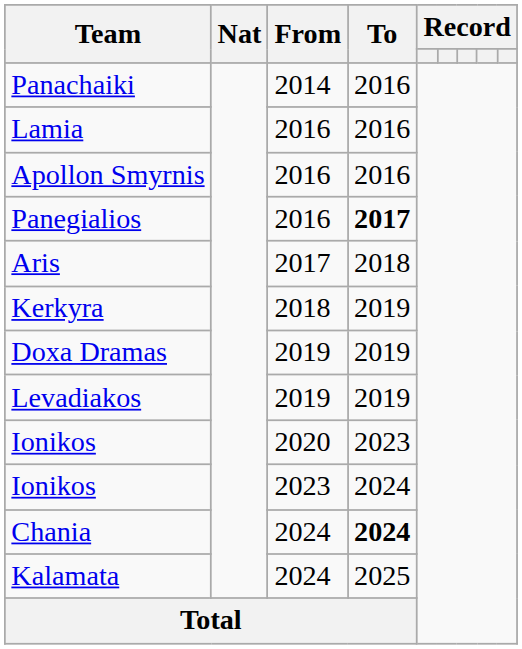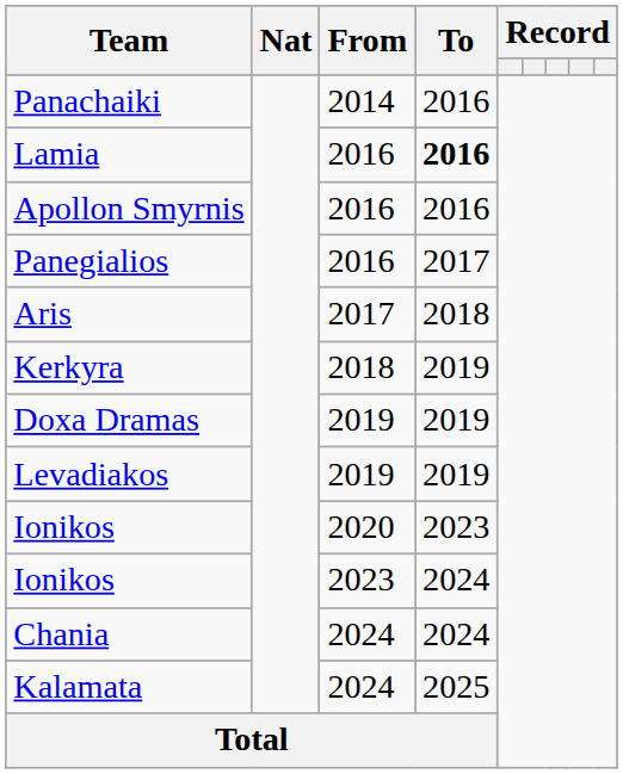Lamia | To: normal -> bold
Panegialios | To: bold -> normal
Chania | To: bold -> normal
